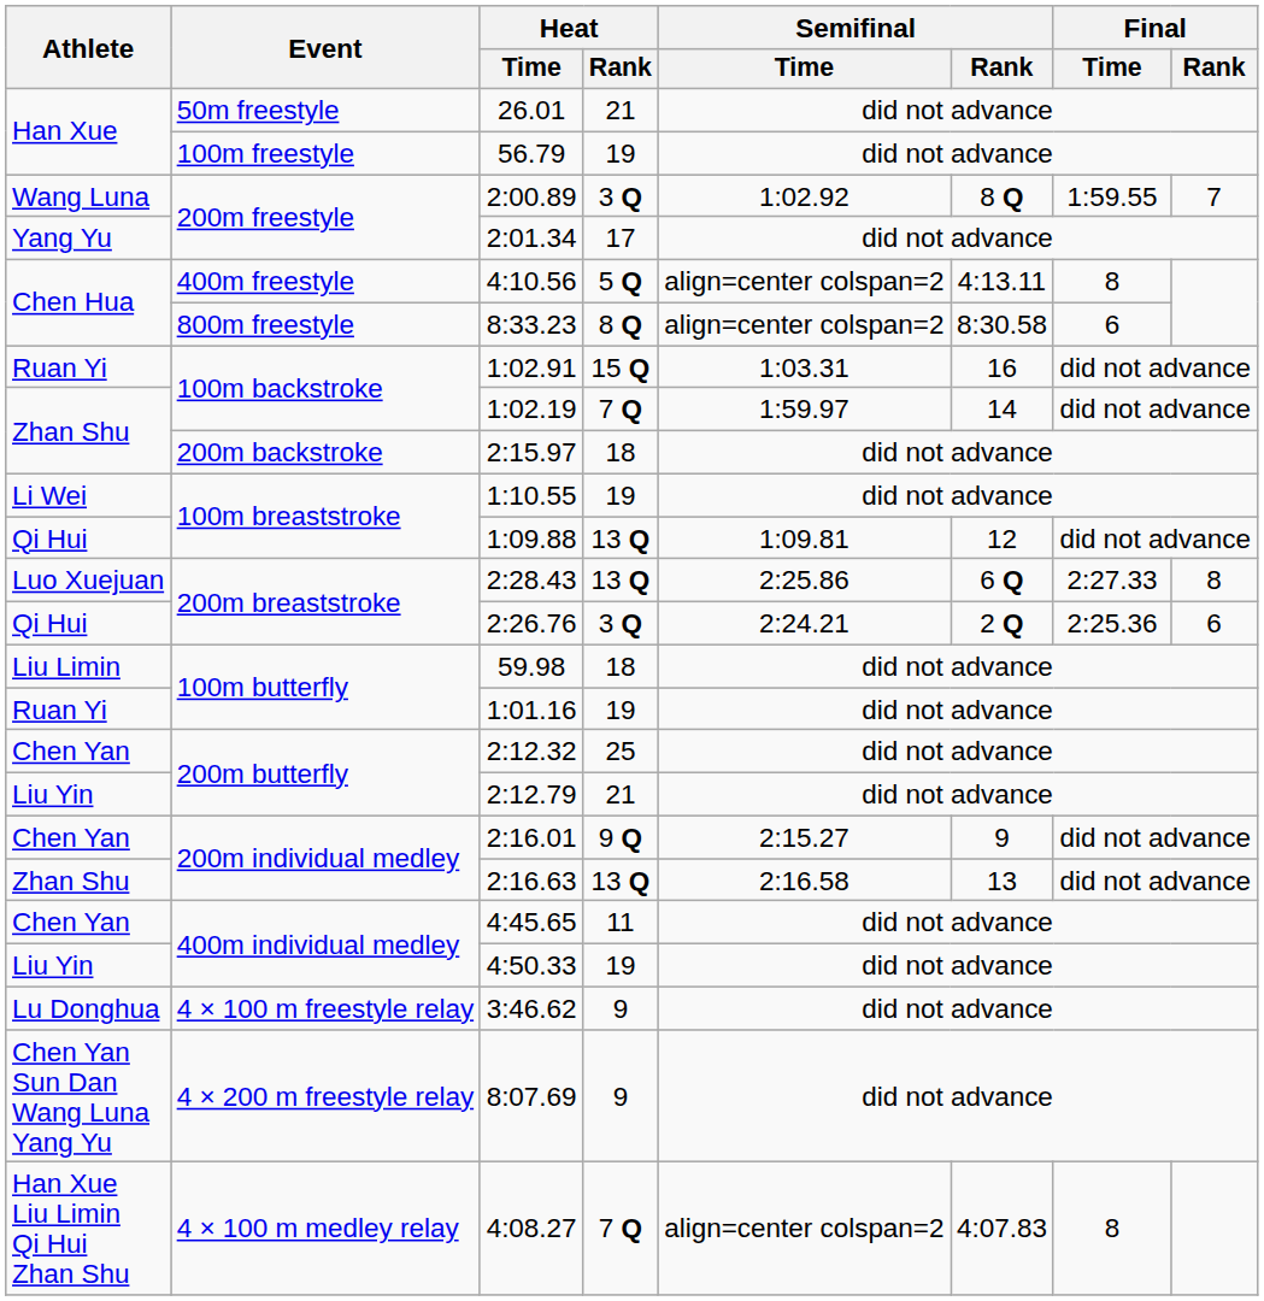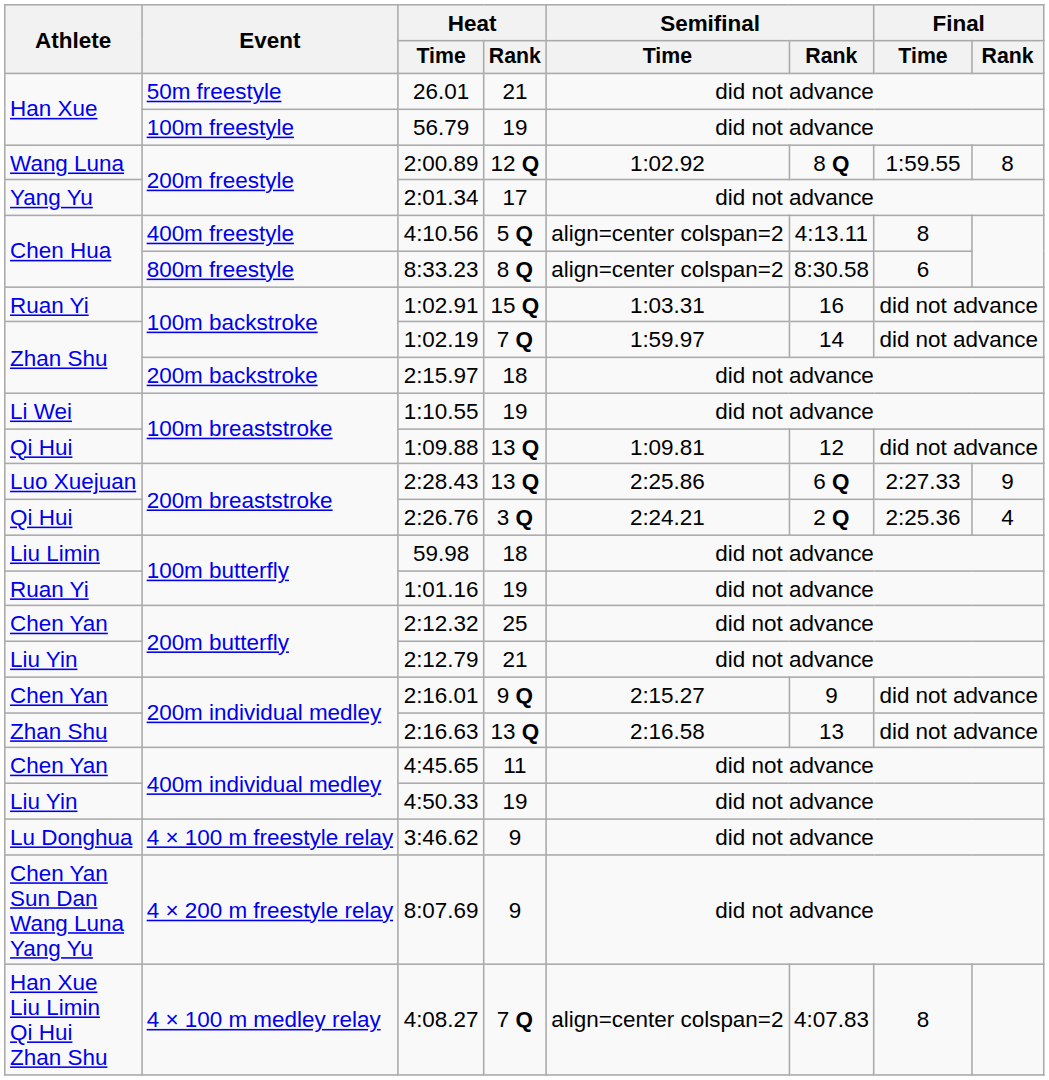2:00.89 | Heat / Rank: 3 Q -> 12 Q
2:00.89 | Final / Rank: 7 -> 8
2:28.43 | Final / Rank: 8 -> 9
2:26.76 | Final / Rank: 6 -> 4
